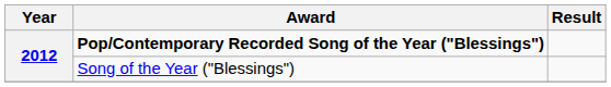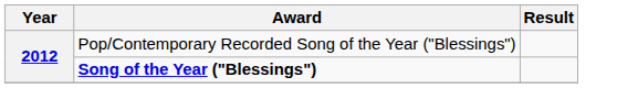Pop/Contemporary Recorded Song of the Year ("Blessings") | Award: bold -> normal
Song of the Year ("Blessings") | Award: normal -> bold
